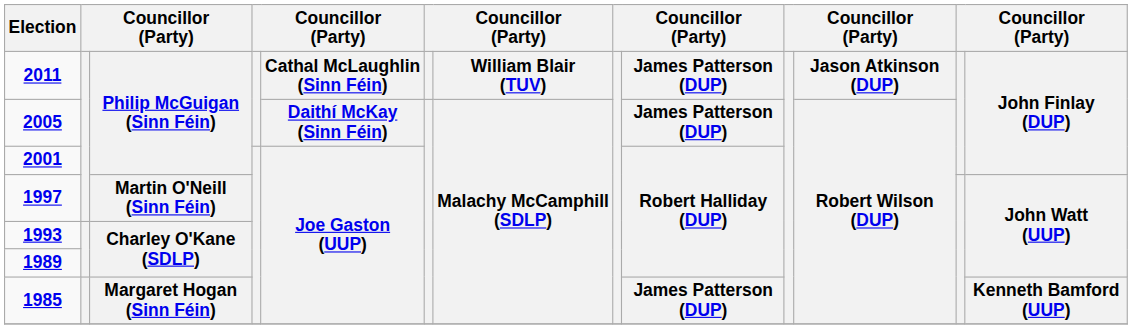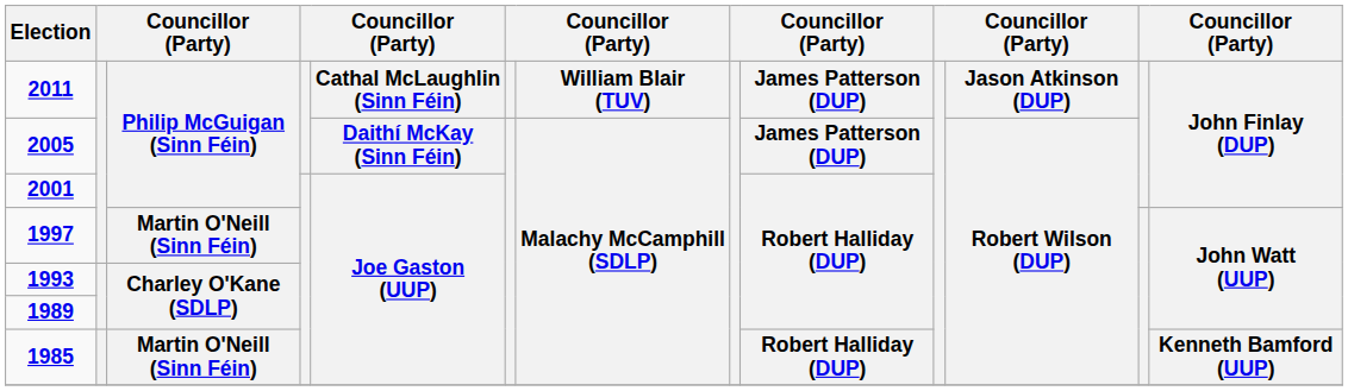1985 | column 3: Margaret Hogan (Sinn Féin) -> Martin O'Neill (Sinn Féin)
1985 | column 9: James Patterson (DUP) -> Robert Halliday (DUP)
